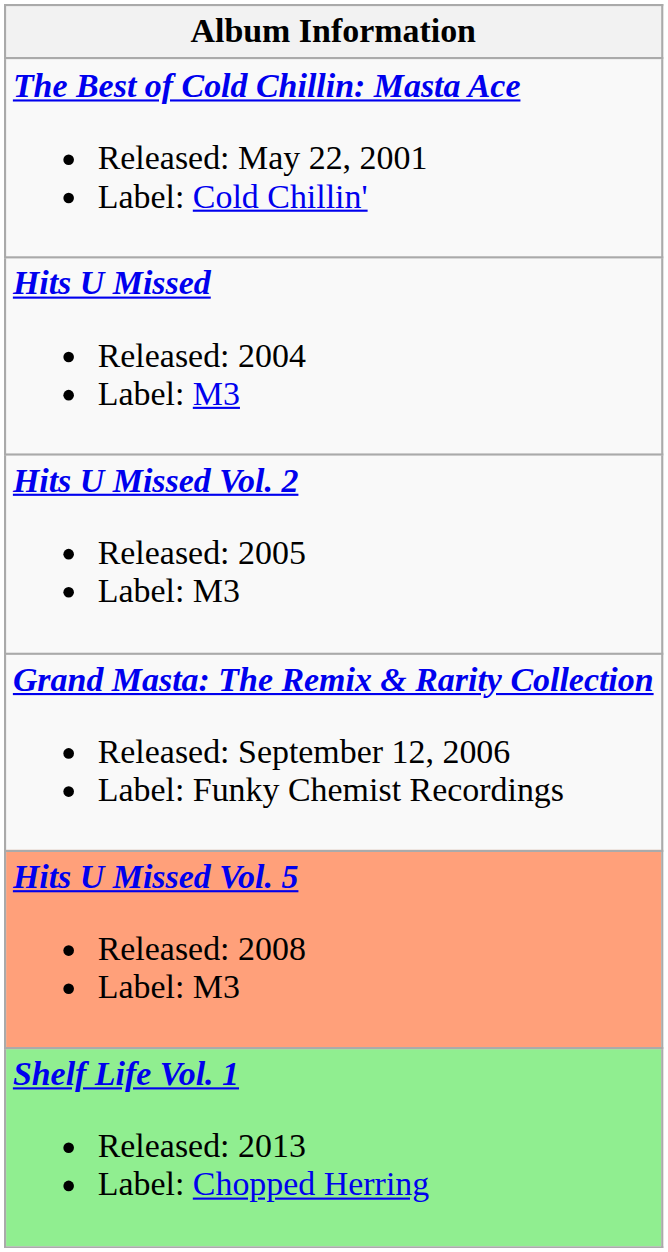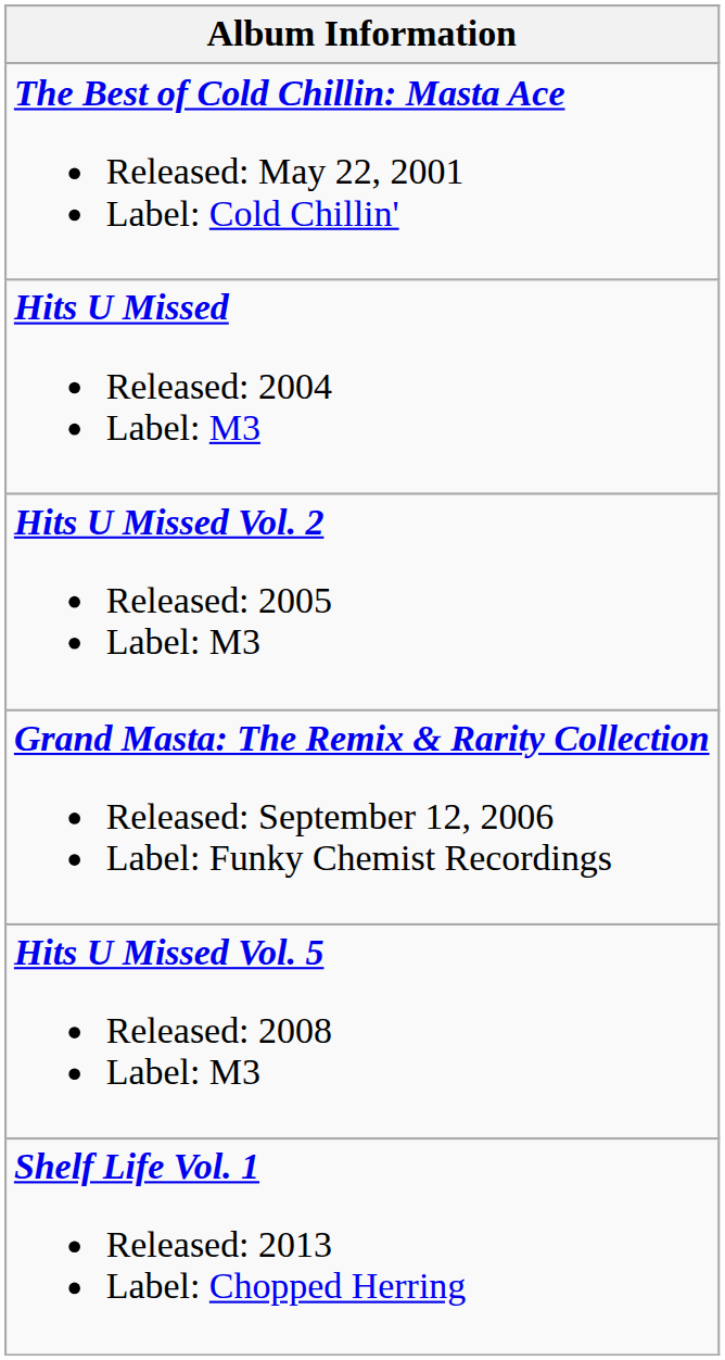row 6 | column 1: lightsalmon background -> no background
row 7 | column 1: lightgreen background -> no background
